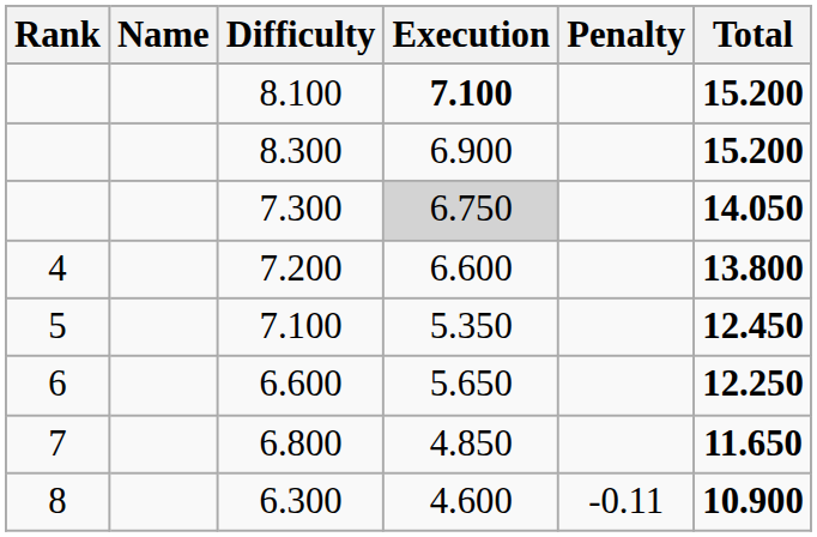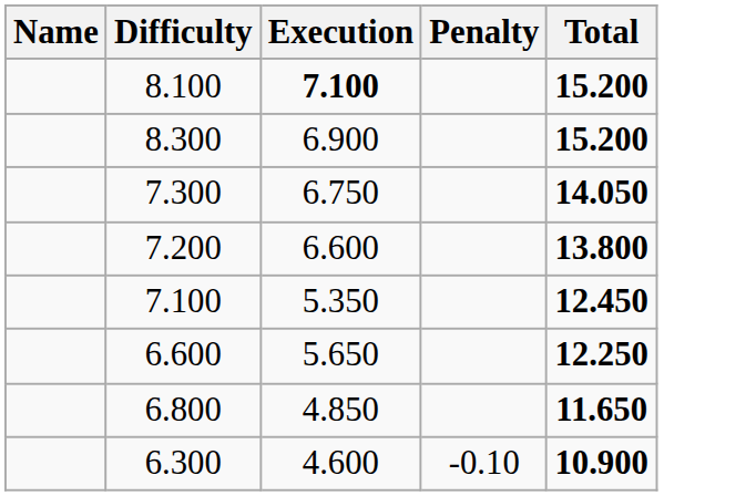- column: Rank | 4 | 5 | 6 | 7 | 8
7.300 | Execution: lightgrey background -> no background
6.300 | Penalty: -0.11 -> -0.10
